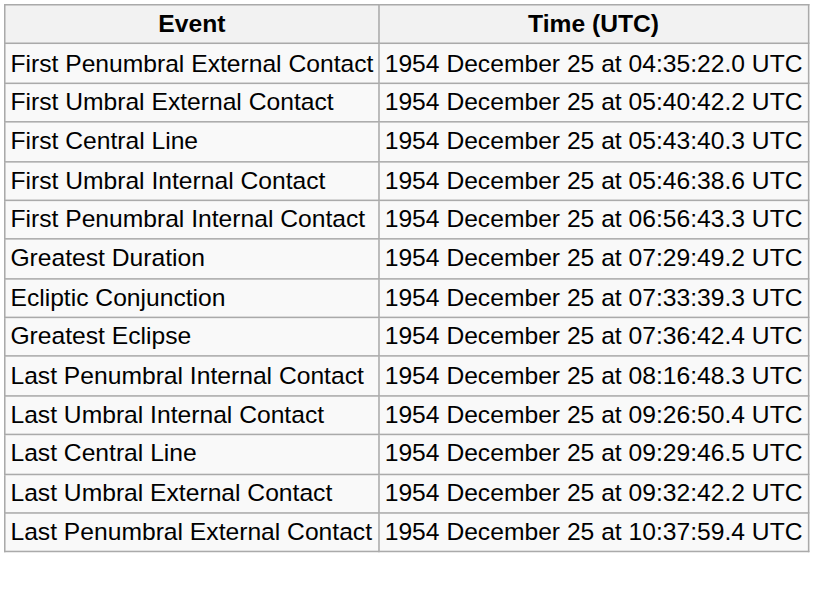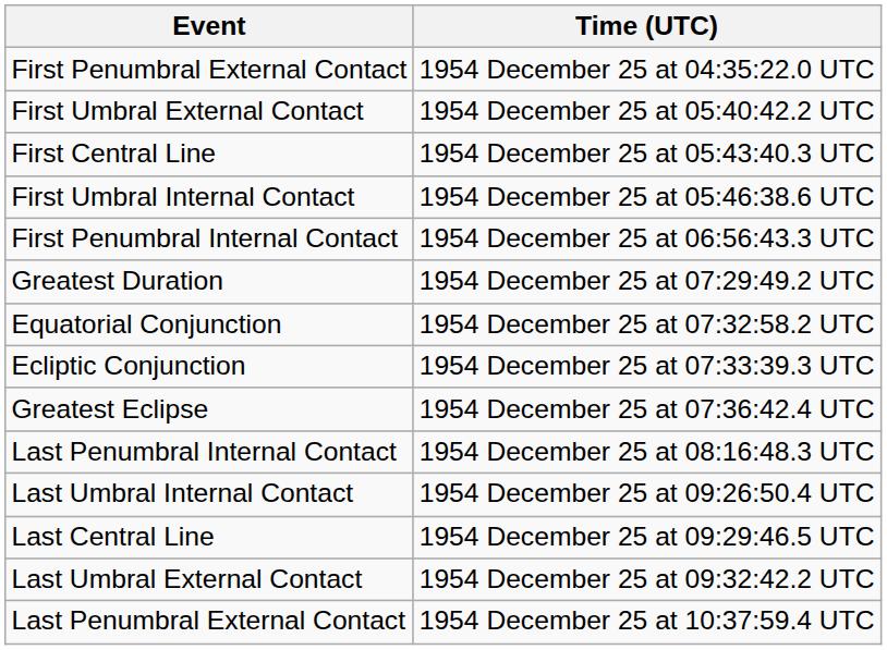+ row: Equatorial Conjunction | 1954 December 25 at 07:32:58.2 UTC
